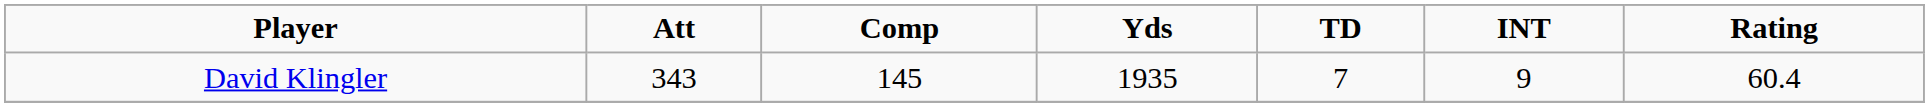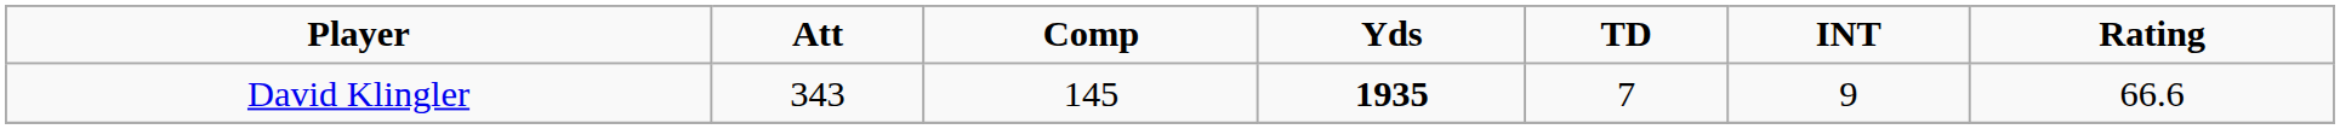David Klingler | Yds: normal -> bold
David Klingler | Rating: 60.4 -> 66.6
